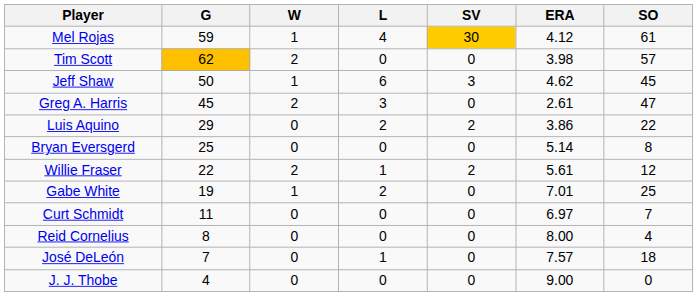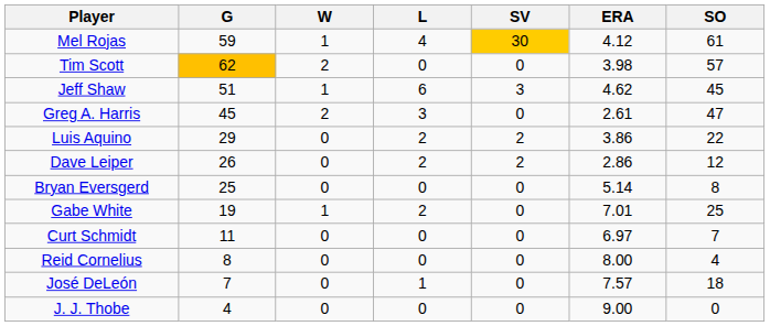Jeff Shaw | G: 50 -> 51
+ row: Dave Leiper | 26 | 0 | 2 | 2 | 2.86 | 12
- row: Willie Fraser | 22 | 2 | 1 | 2 | 5.61 | 12
